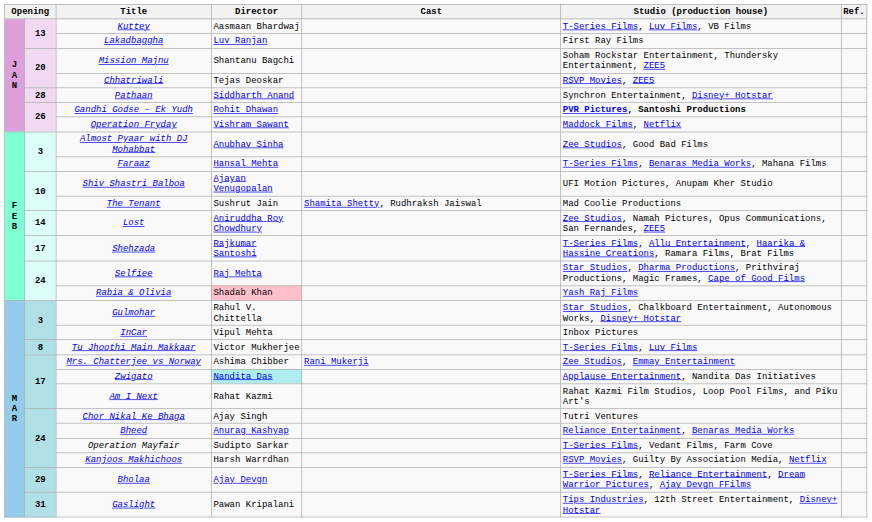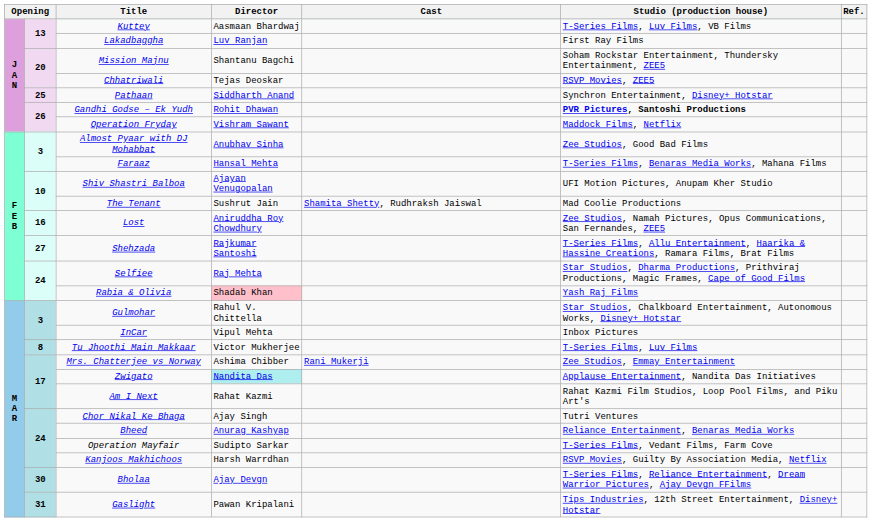Pathaan | column 2: 28 -> 25
Lost | column 2: 14 -> 16
Shehzada | column 2: 17 -> 27
Bholaa | column 2: 29 -> 30
